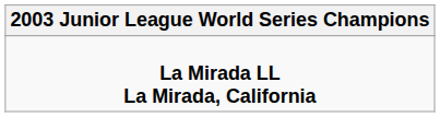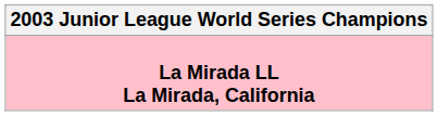row 2 | column 1: no background -> pink background
